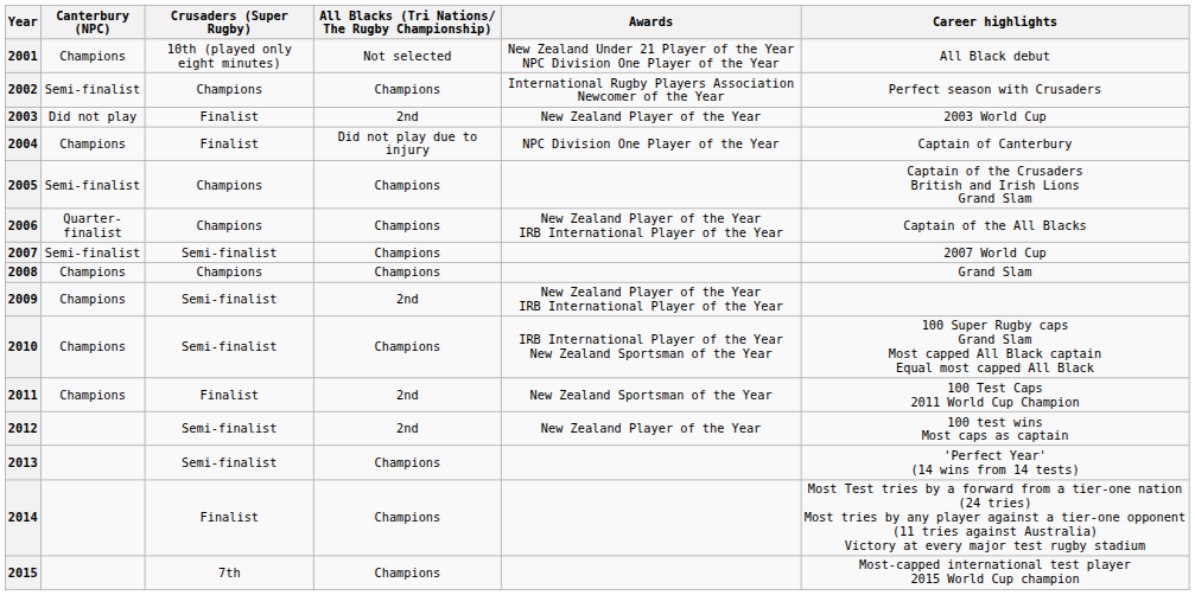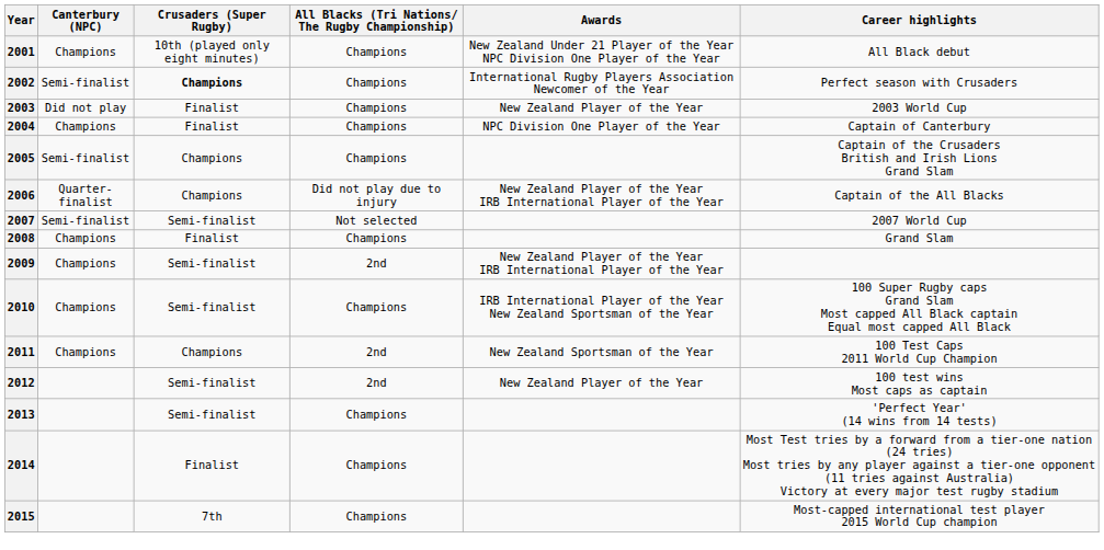2001 | All Blacks (Tri Nations/ The Rugby Championship): Not selected -> Champions
2002 | Crusaders (Super Rugby): normal -> bold
2003 | All Blacks (Tri Nations/ The Rugby Championship): 2nd -> Champions
2004 | All Blacks (Tri Nations/ The Rugby Championship): Did not play due to injury -> Champions
2006 | All Blacks (Tri Nations/ The Rugby Championship): Champions -> Did not play due to injury
2007 | All Blacks (Tri Nations/ The Rugby Championship): Champions -> Not selected
2008 | Crusaders (Super Rugby): Champions -> Finalist
2011 | Crusaders (Super Rugby): Finalist -> Champions
